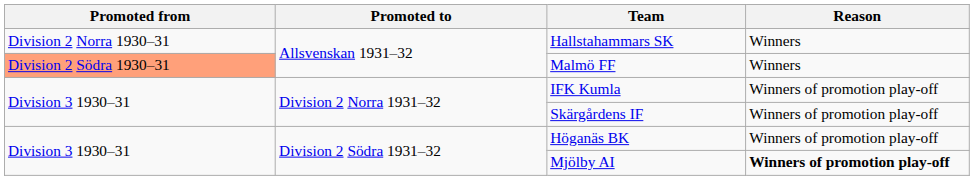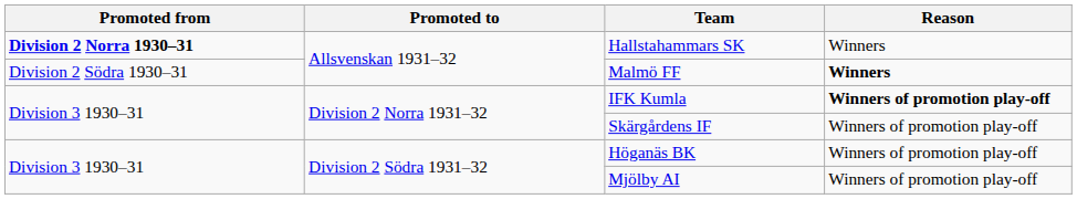Hallstahammars SK | Promoted from: normal -> bold
Malmö FF | Promoted from: lightsalmon background -> no background
Malmö FF | Reason: normal -> bold
IFK Kumla | Reason: normal -> bold
Mjölby AI | Reason: bold -> normal
